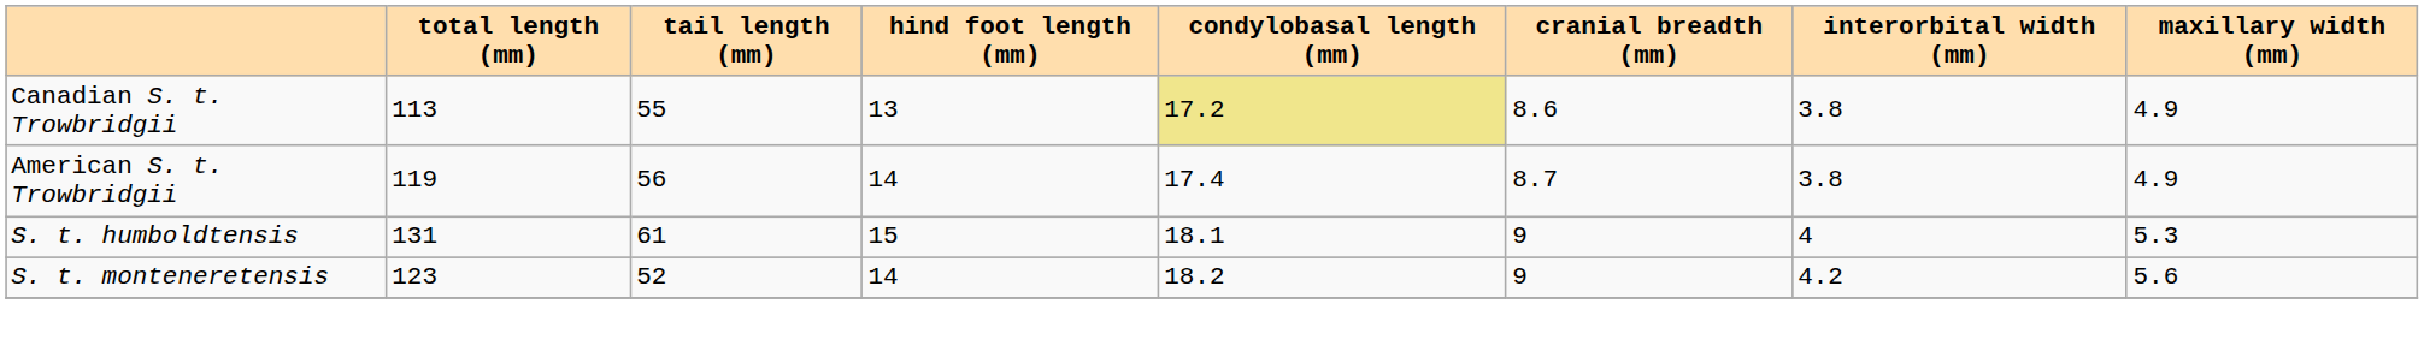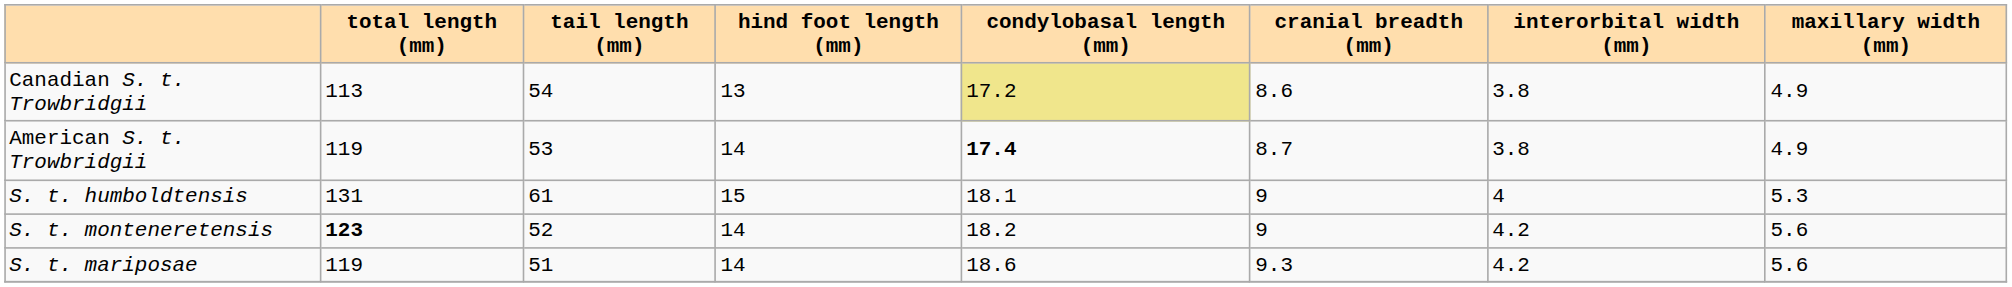Canadian S. t. Trowbridgii | tail length (mm): 55 -> 54
American S. t. Trowbridgii | tail length (mm): 56 -> 53
American S. t. Trowbridgii | condylobasal length (mm): normal -> bold
S. t. monteneretensis | total length (mm): normal -> bold
+ row: S. t. mariposae | 119 | 51 | 14 | 18.6 | 9.3 | 4.2 | 5.6
